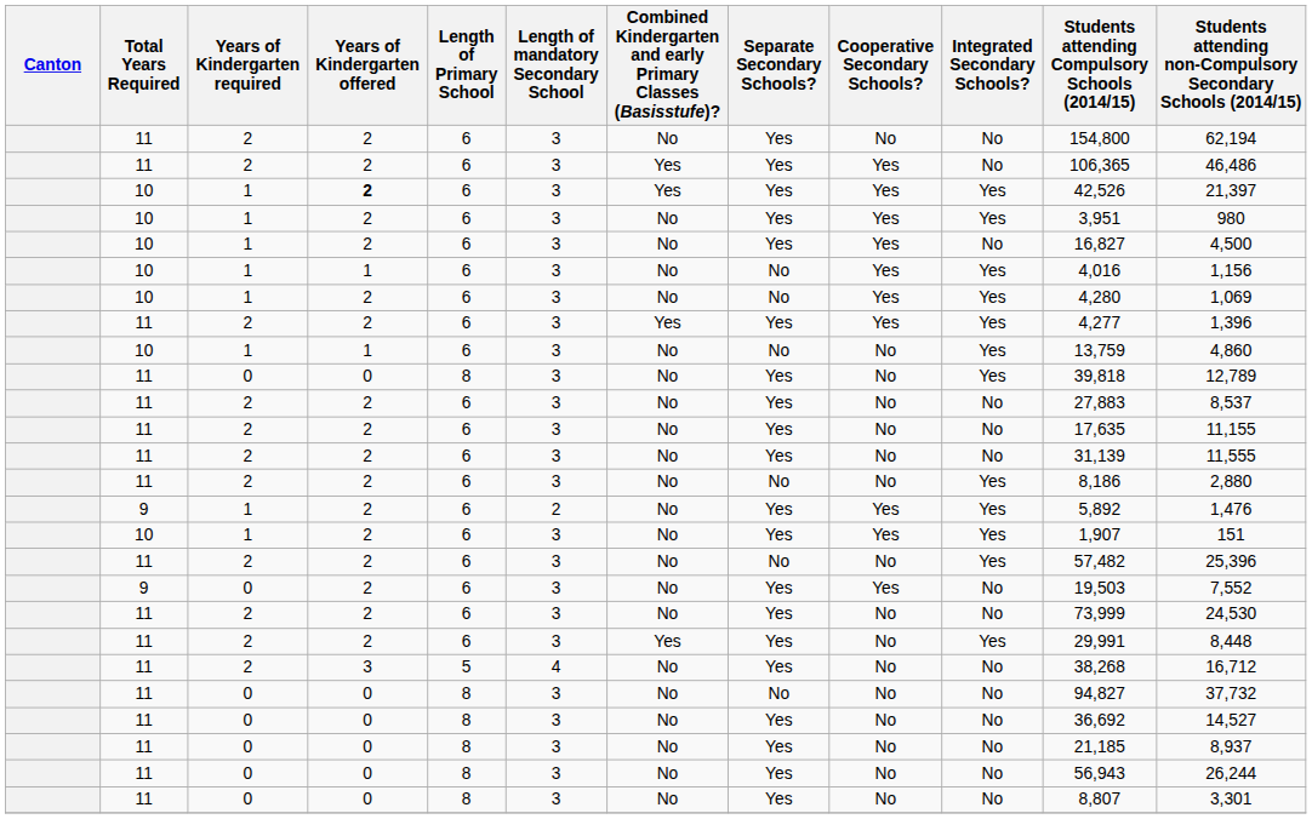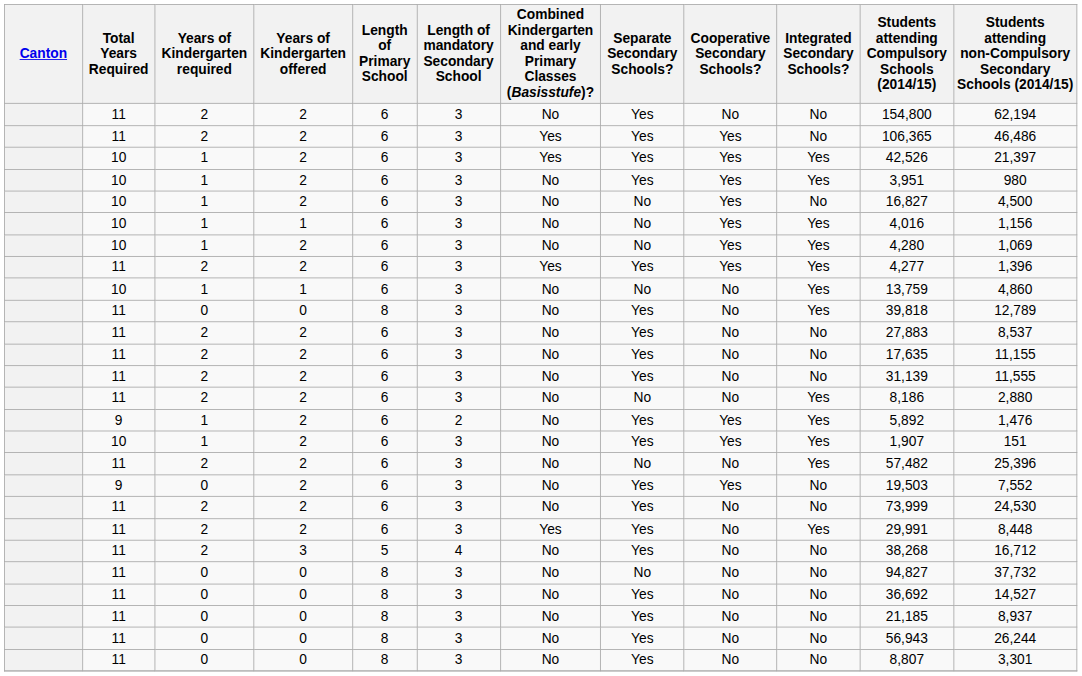row 4 | Years of Kindergarten offered: bold -> normal
row 6 | Separate Secondary Schools?: Yes -> No
